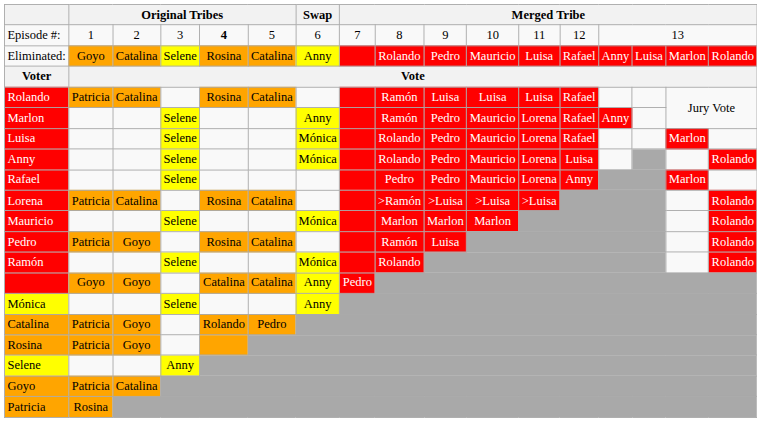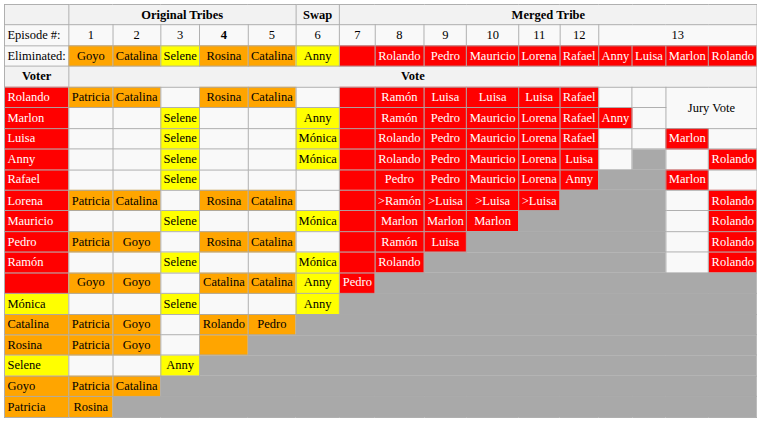Eliminated: | column 12: Luisa -> Lorena
